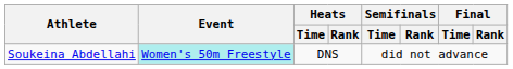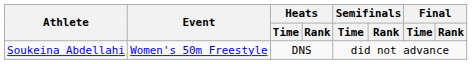Soukeina Abdellahi | Event: paleturquoise background -> no background
